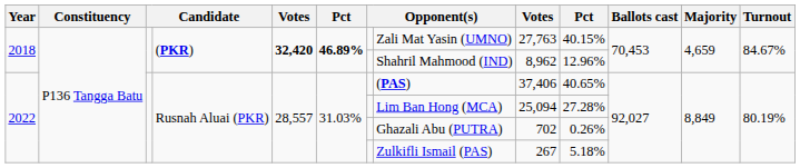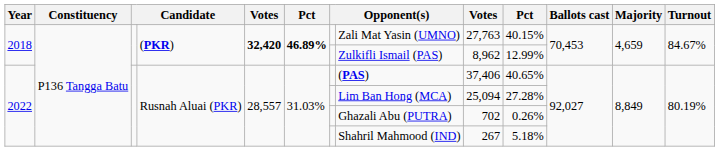row 3 | column 8: Shahril Mahmood (IND) -> Zulkifli Ismail (PAS)
row 3 | column 10: 12.96% -> 12.99%
row 7 | column 8: Zulkifli Ismail (PAS) -> Shahril Mahmood (IND)
